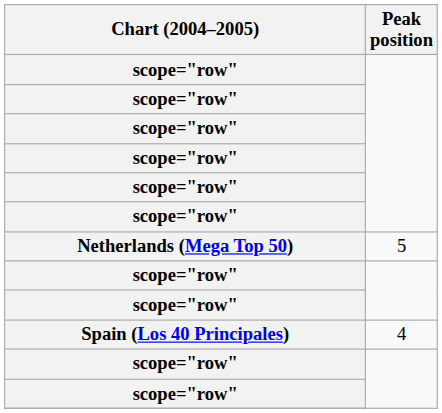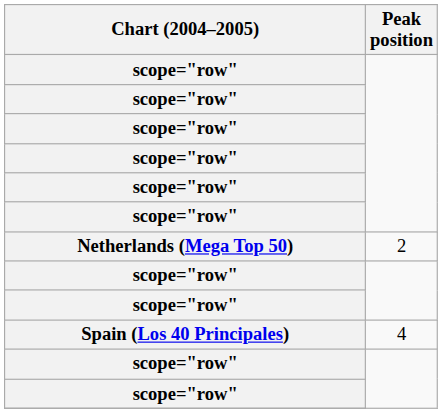Netherlands (Mega Top 50) | Peak position: 5 -> 2
